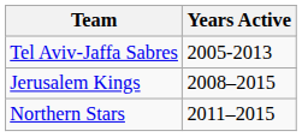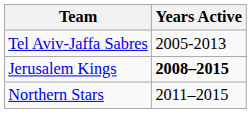Jerusalem Kings | Years Active: normal -> bold
